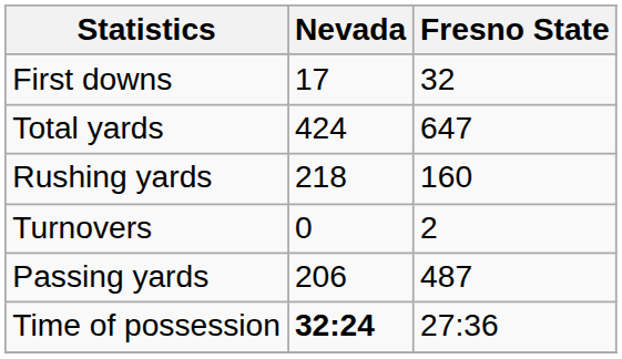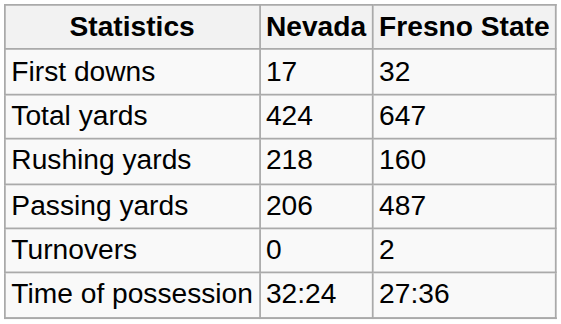rows swapped: Passing yards <-> Turnovers
Time of possession | Nevada: bold -> normal
